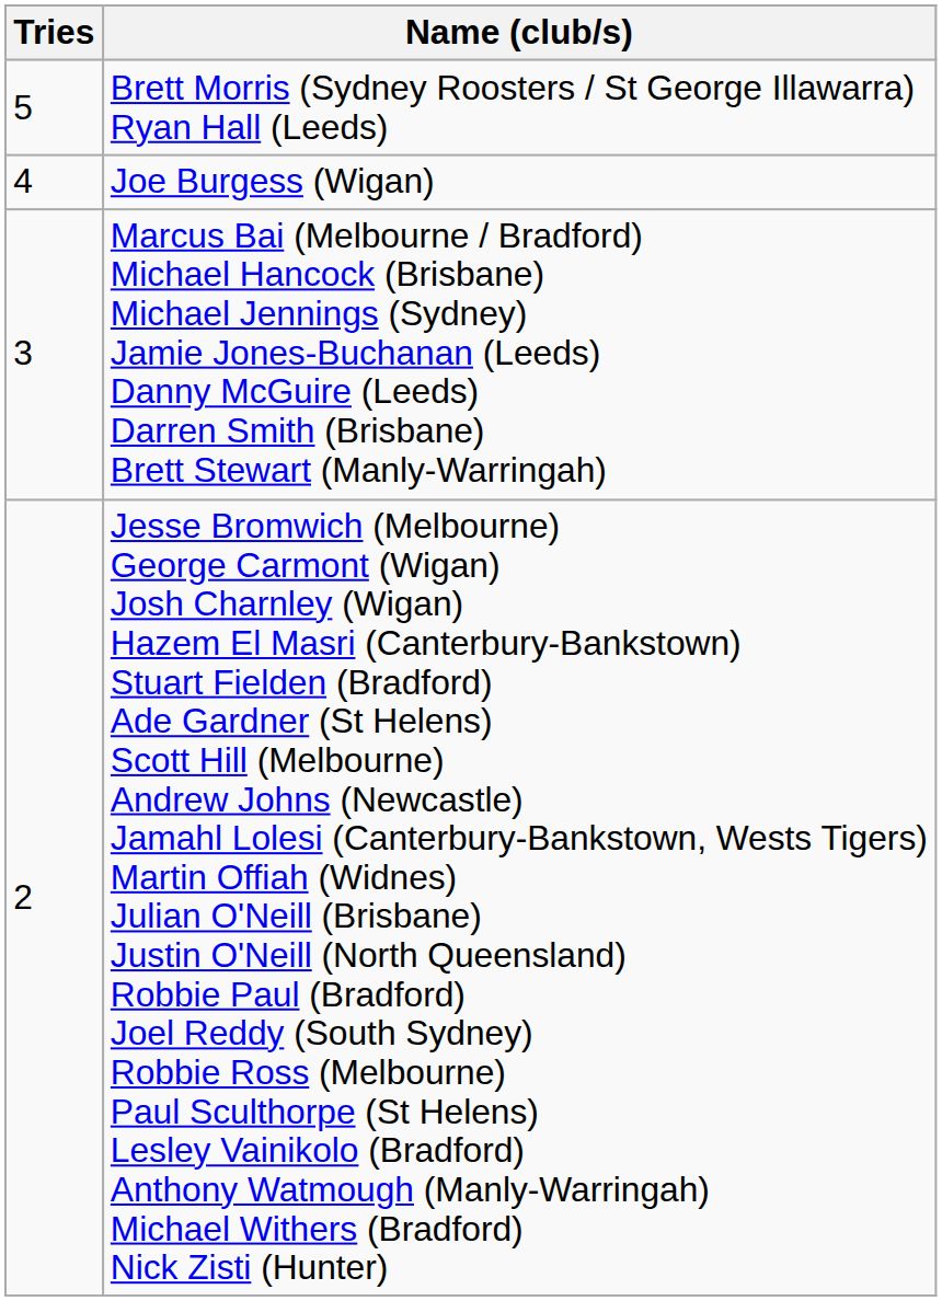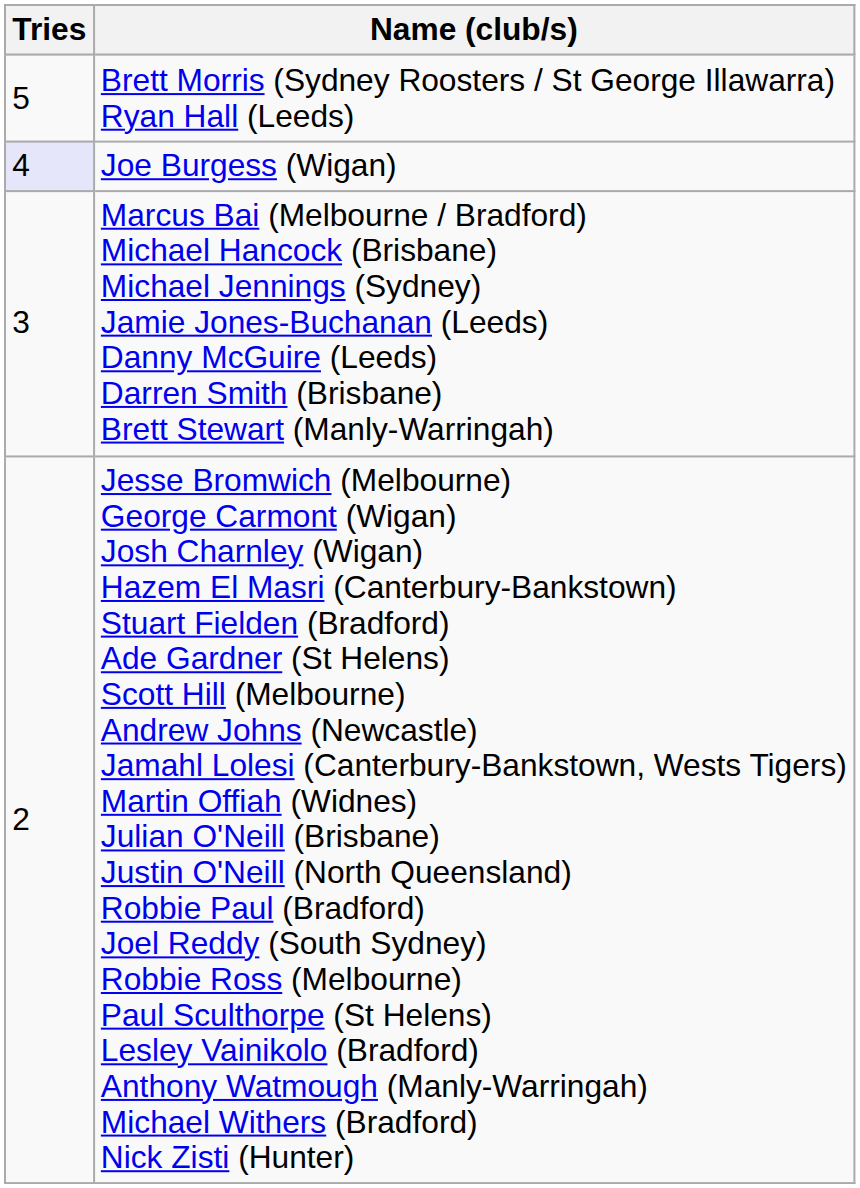Joe Burgess (Wigan) | Tries: no background -> lavender background
